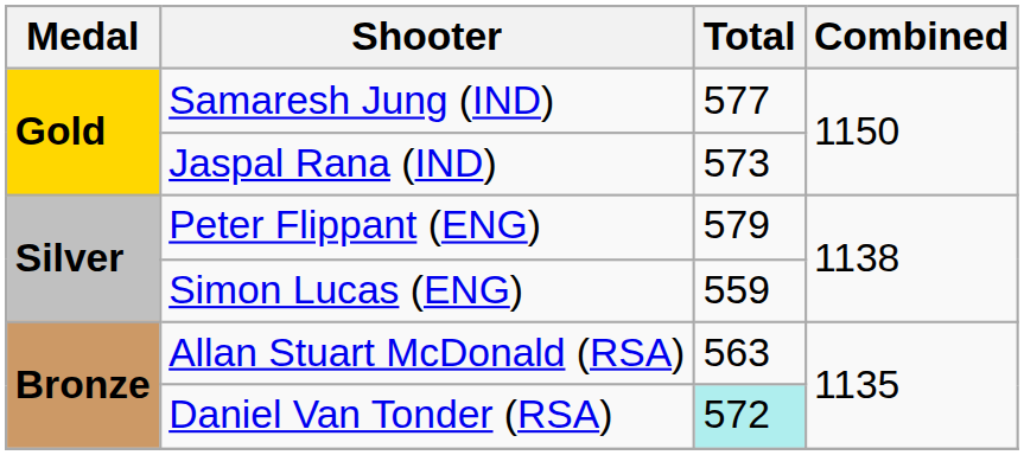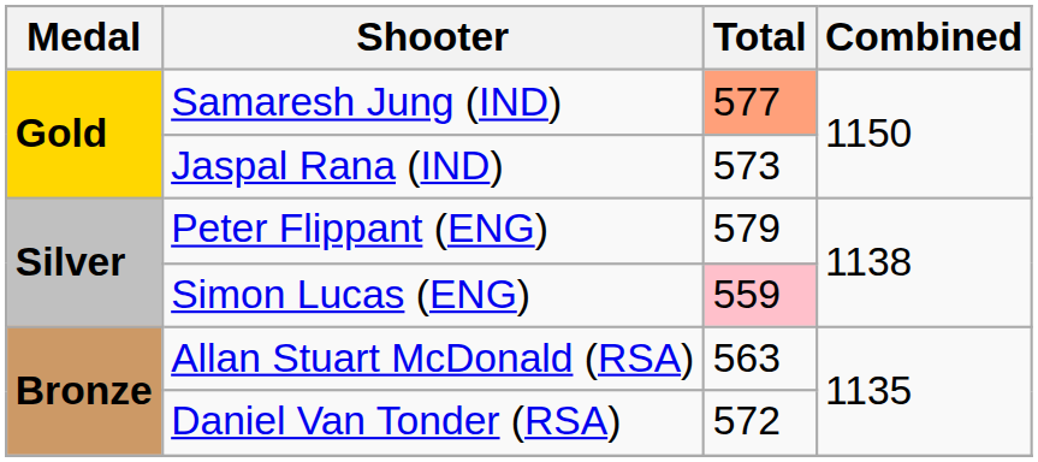Samaresh Jung (IND) | Total: no background -> lightsalmon background
Simon Lucas (ENG) | Total: no background -> pink background
Daniel Van Tonder (RSA) | Total: paleturquoise background -> no background
